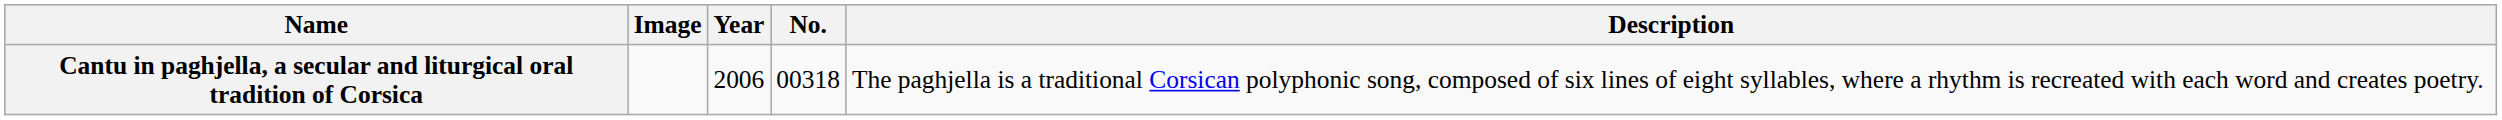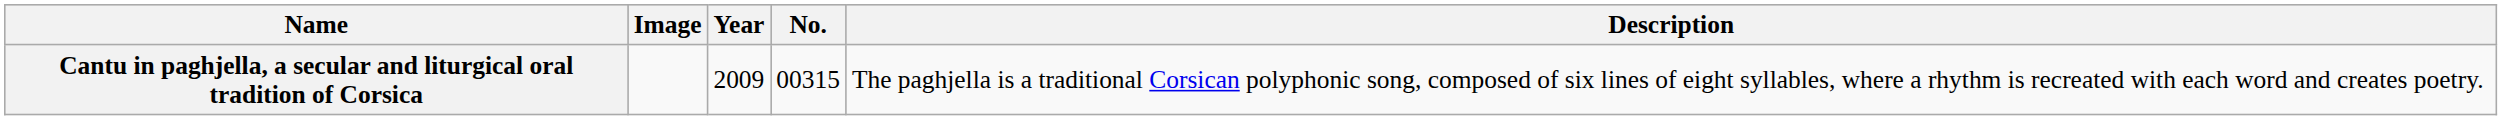row 2 | Year: 2006 -> 2009
row 2 | No.: 00318 -> 00315
